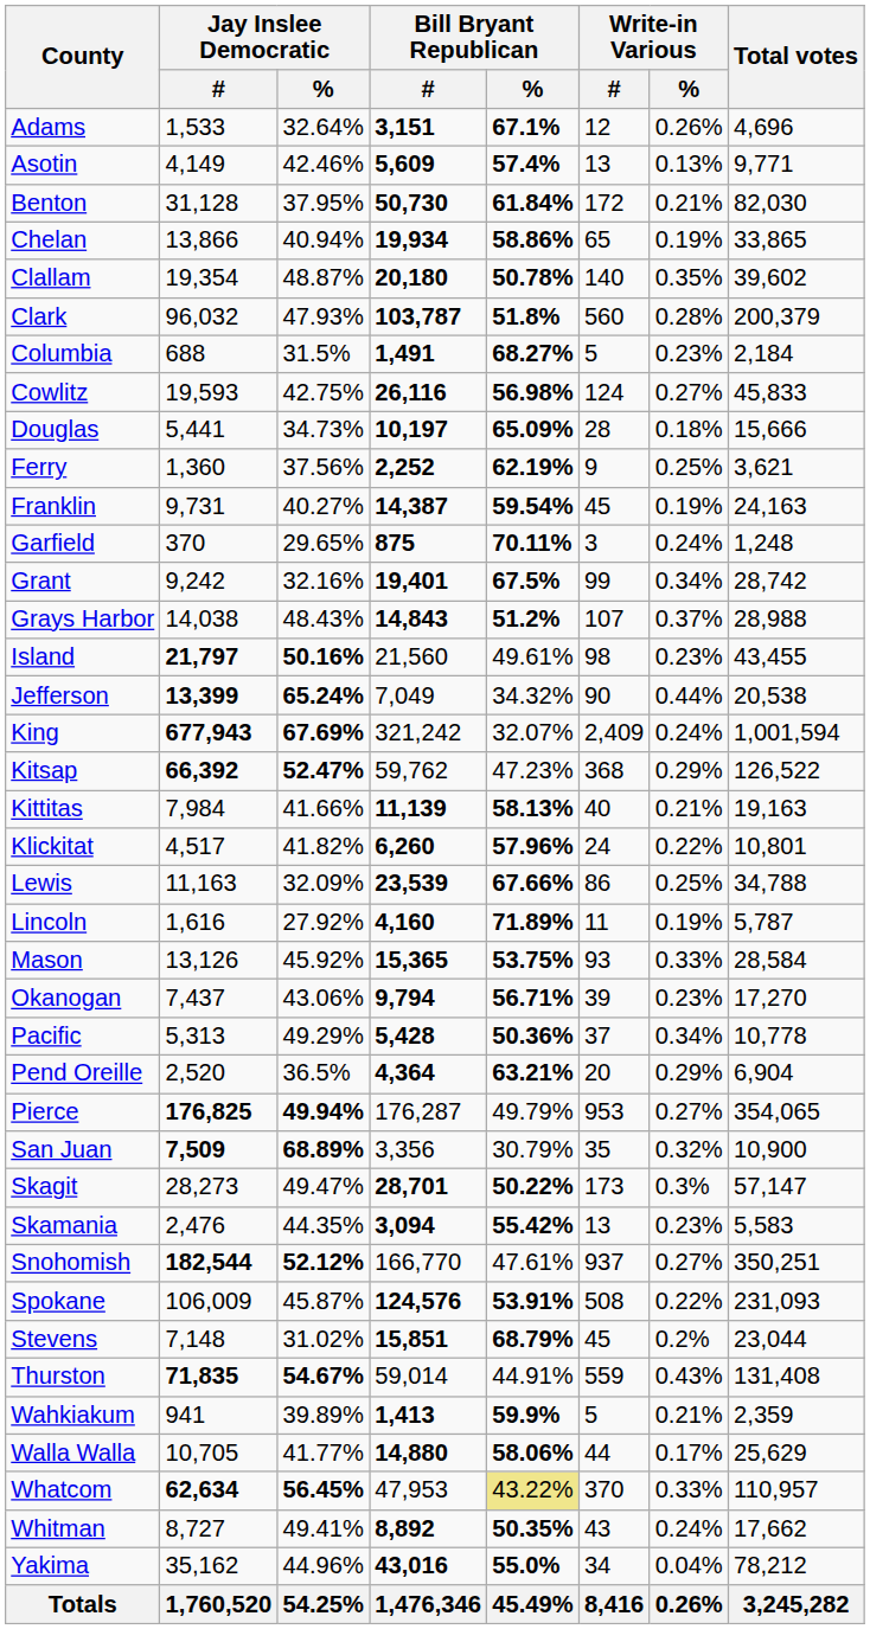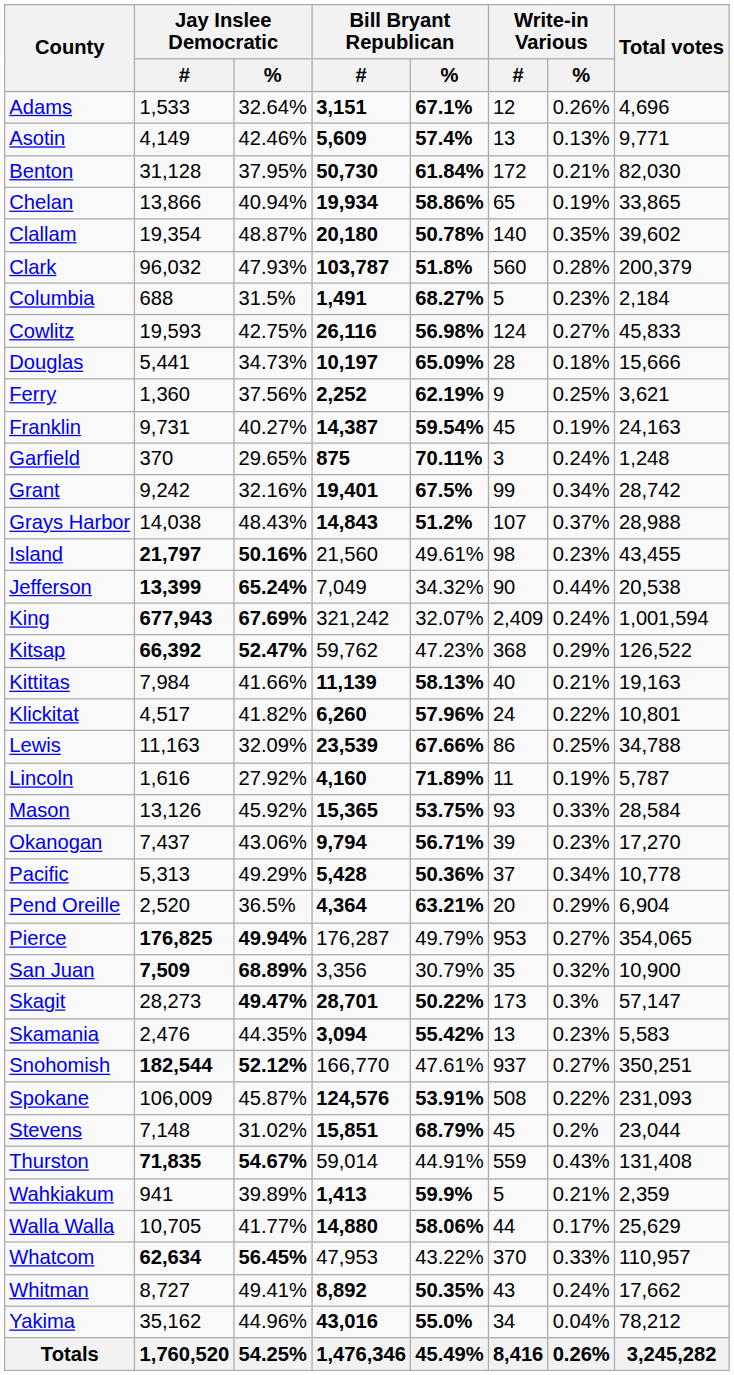Skagit | Jay Inslee Democratic / %: normal -> bold
Whatcom | Bill Bryant Republican / %: khaki background -> no background
